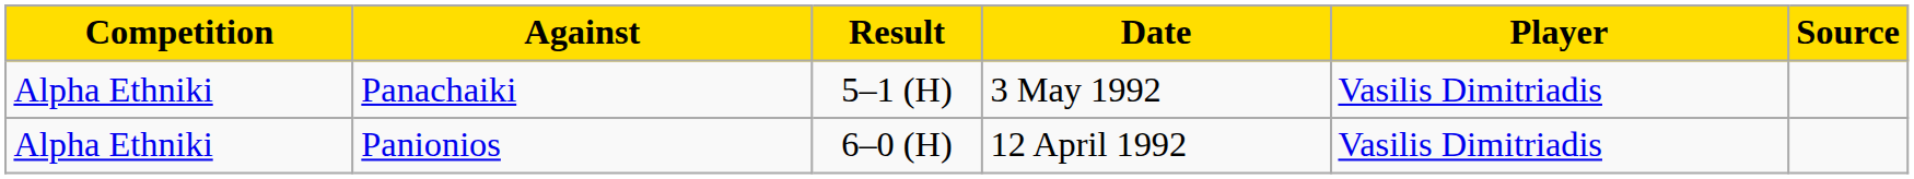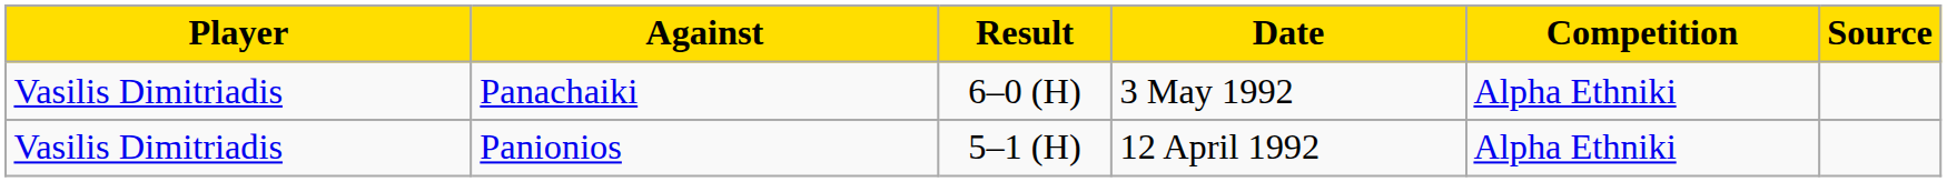columns swapped: Player <-> Competition
Panachaiki | Result: 5–1 (H) -> 6–0 (H)
Panionios | Result: 6–0 (H) -> 5–1 (H)
